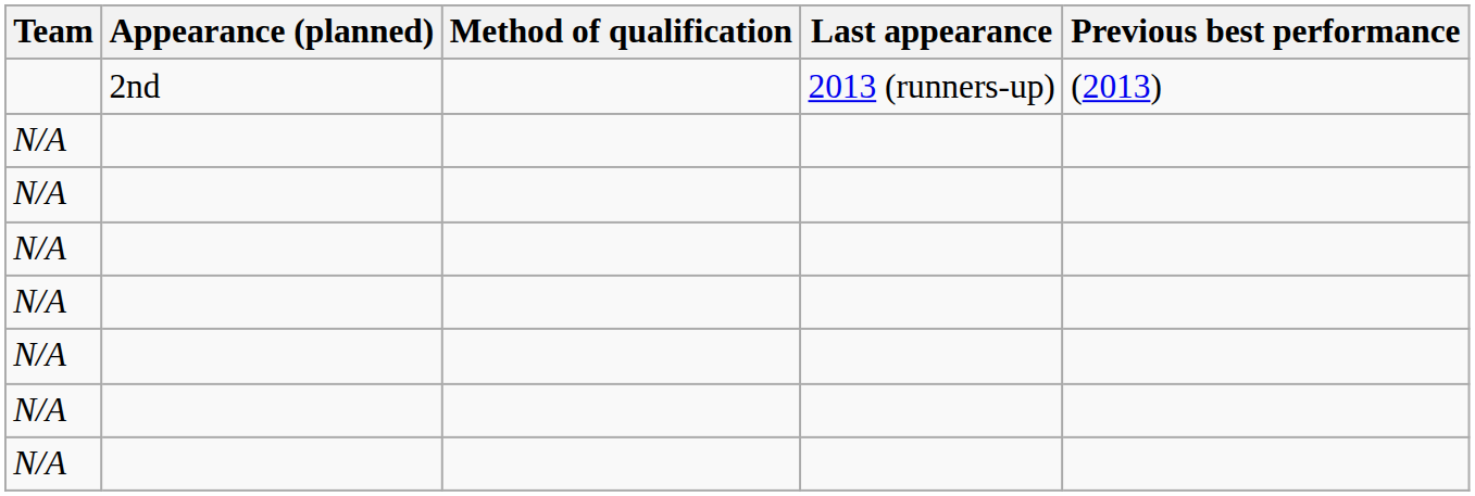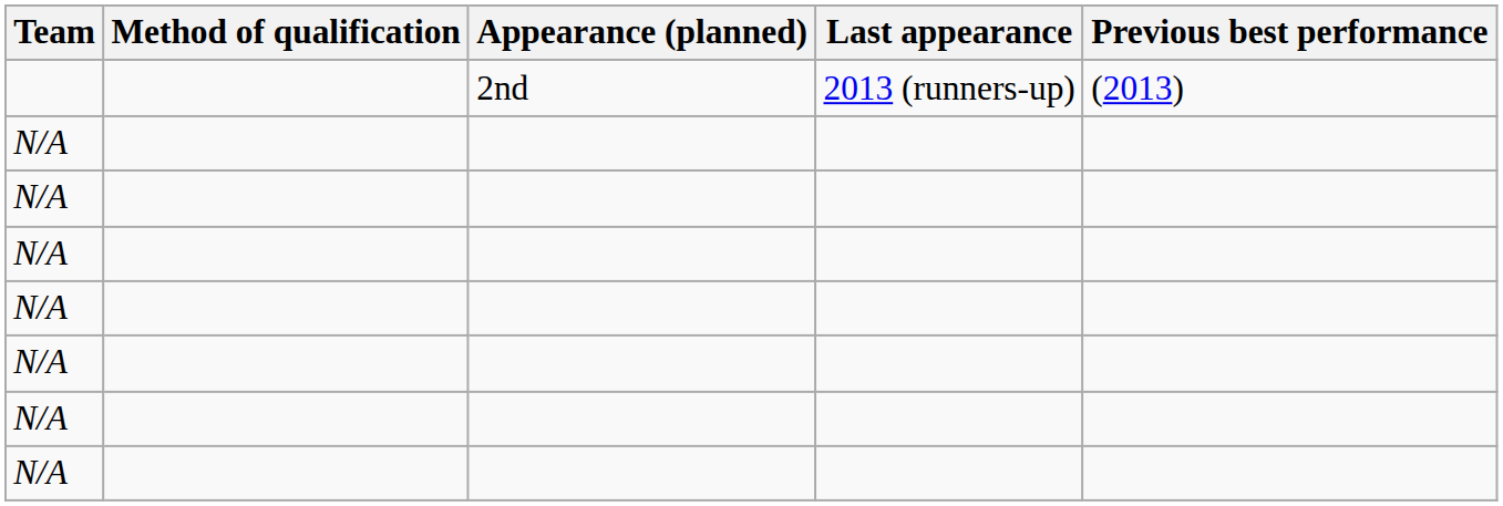columns swapped: Method of qualification <-> Appearance (planned)
